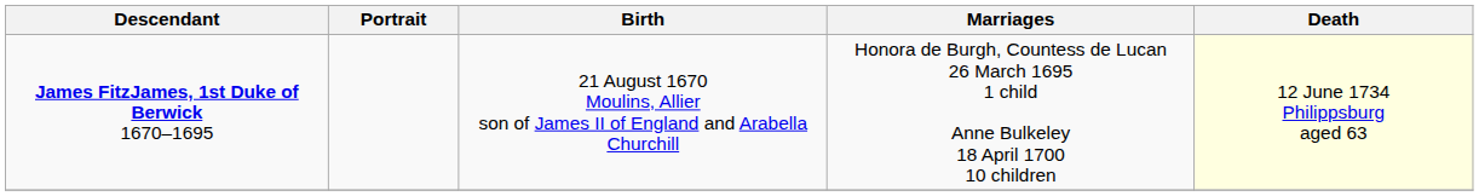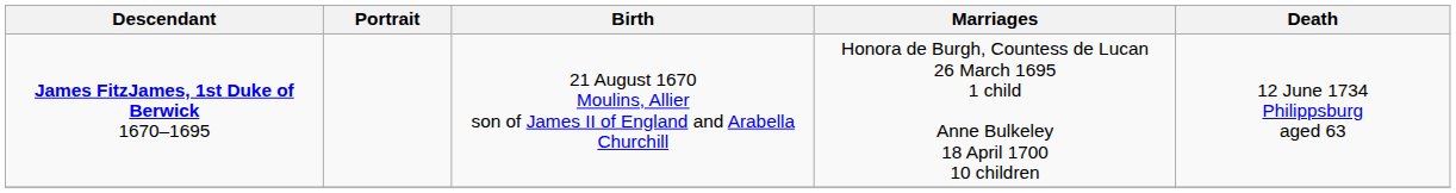James FitzJames, 1st Duke of Berwick 1670–1695 | Death: lightyellow background -> no background
